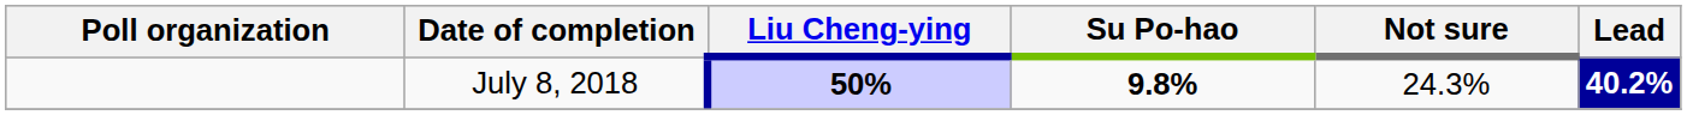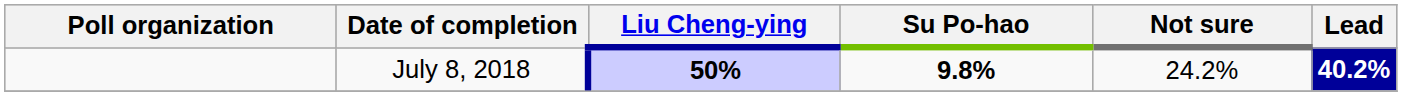July 8, 2018 | Not sure: 24.3% -> 24.2%
